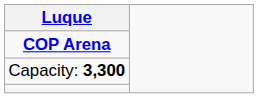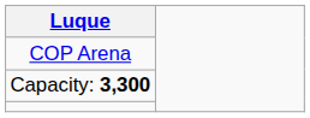COP Arena | Luque: bold -> normal
